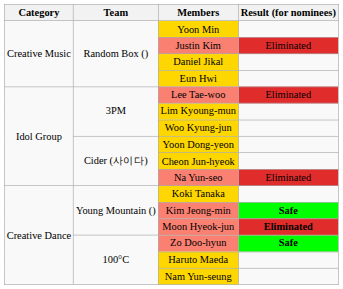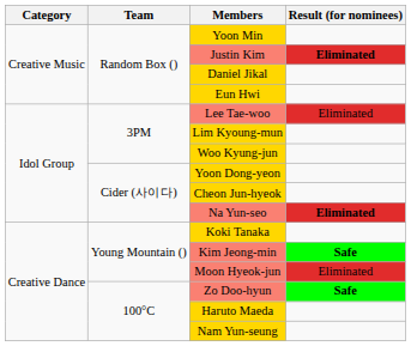Justin Kim | Result (for nominees): normal -> bold
Na Yun-seo | Result (for nominees): normal -> bold
Moon Hyeok-jun | Result (for nominees): bold -> normal
